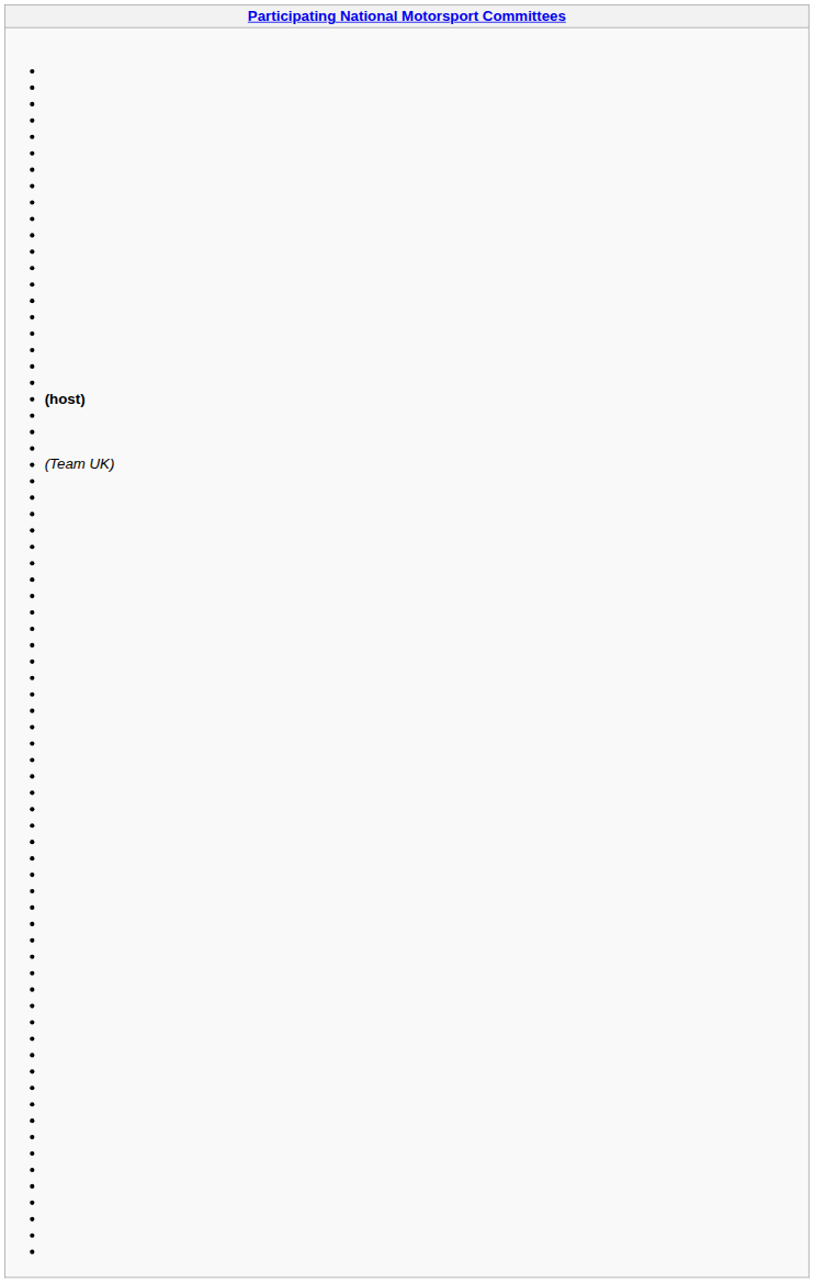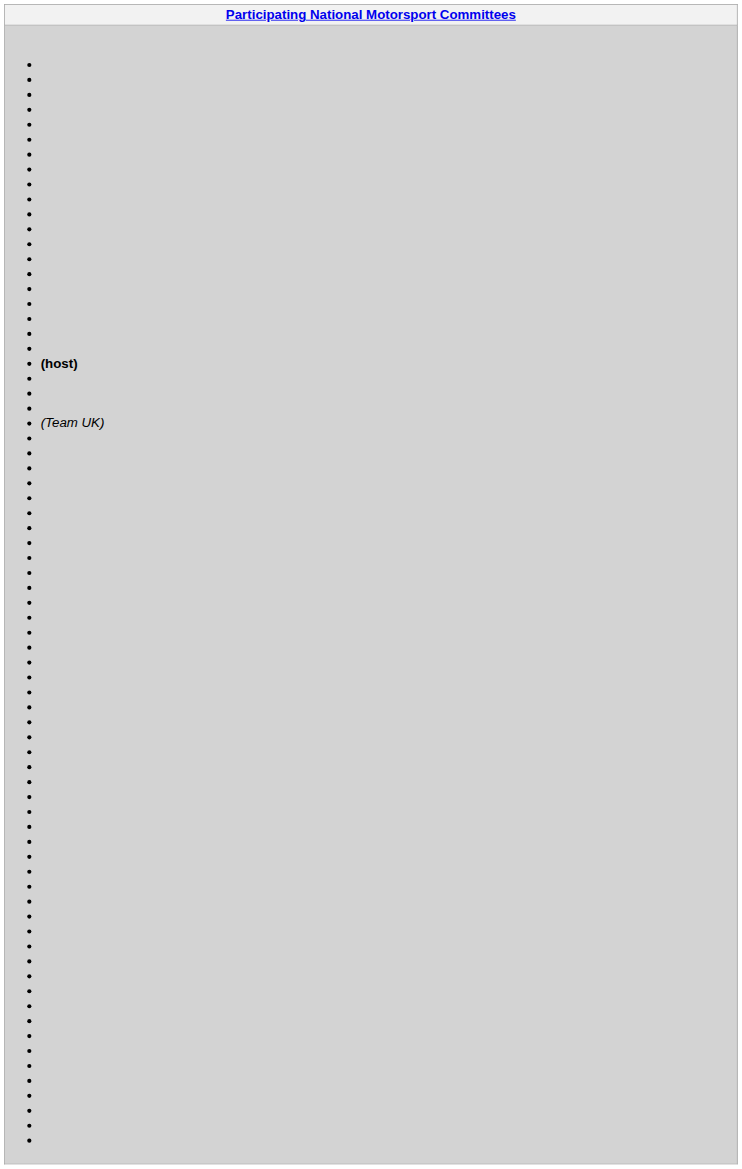row 2 | column 1: no background -> lightgrey background
